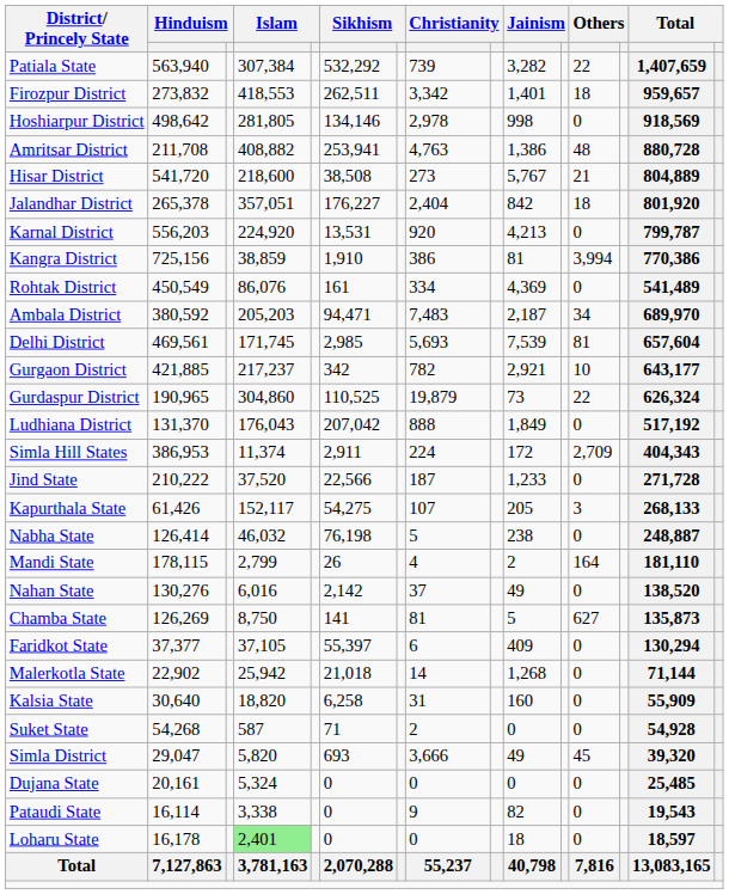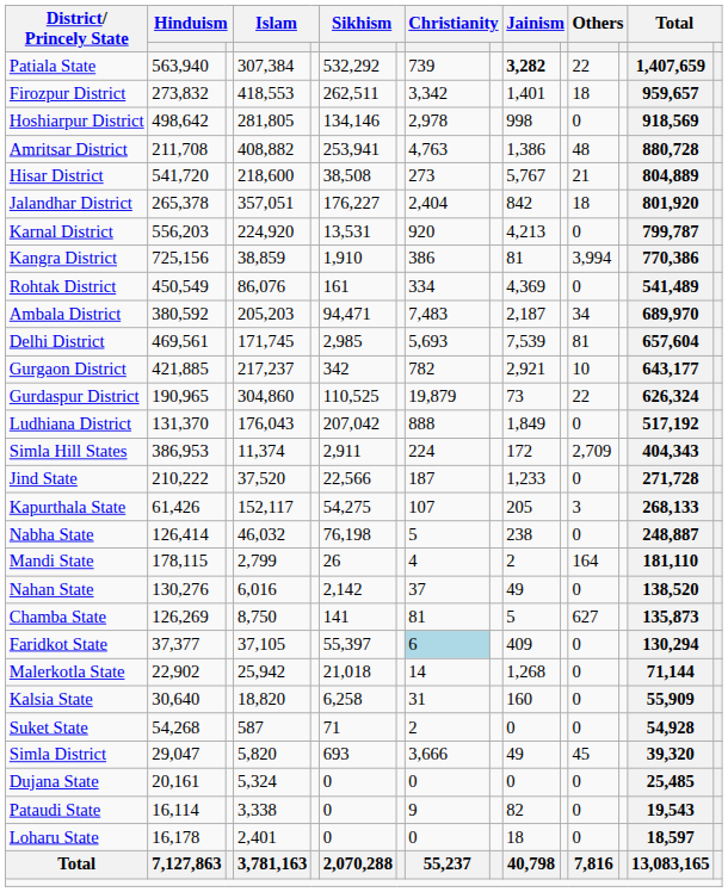Patiala State | column 10: normal -> bold
Faridkot State | column 8: no background -> lightblue background
Loharu State | column 4: lightgreen background -> no background
